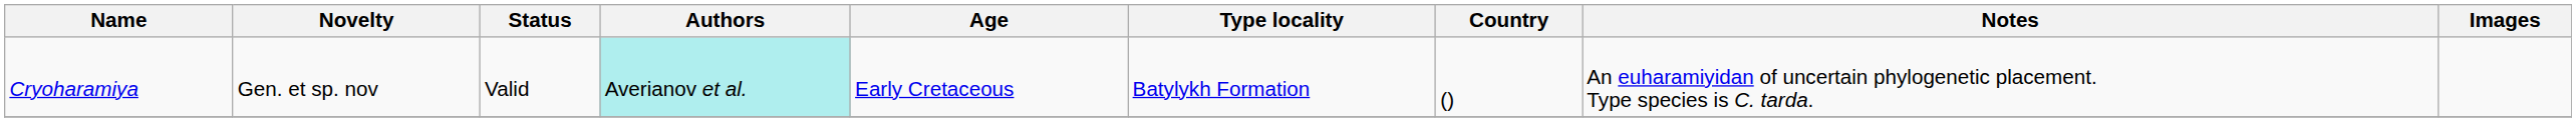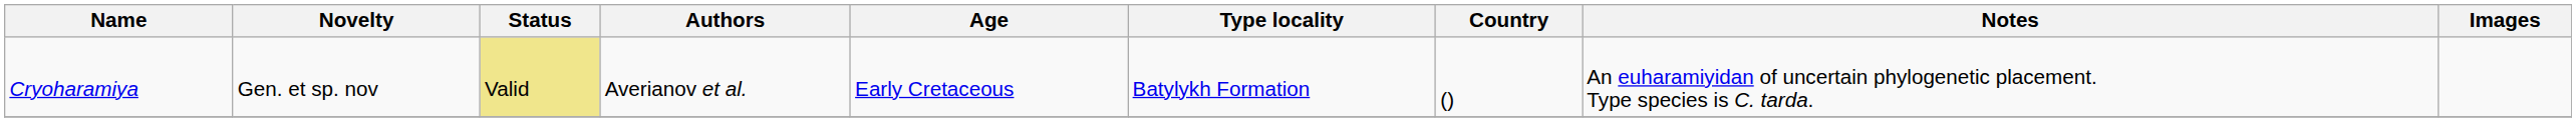Cryoharamiya | Status: no background -> khaki background
Cryoharamiya | Authors: paleturquoise background -> no background
